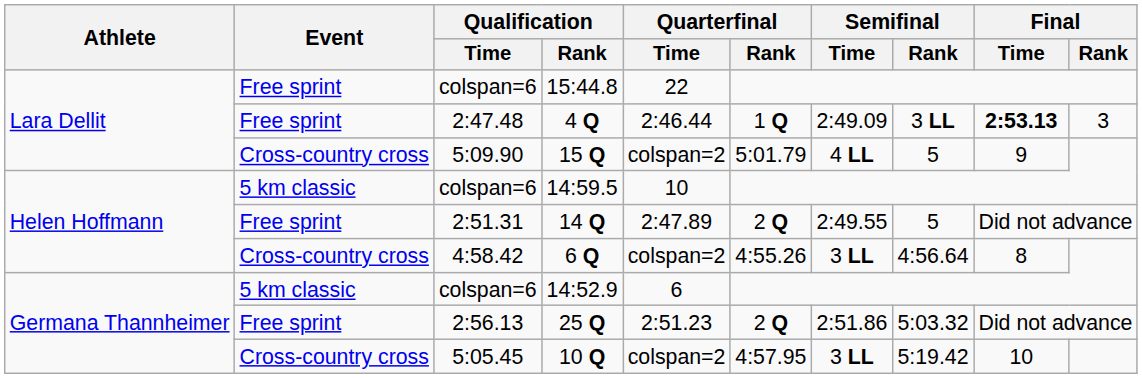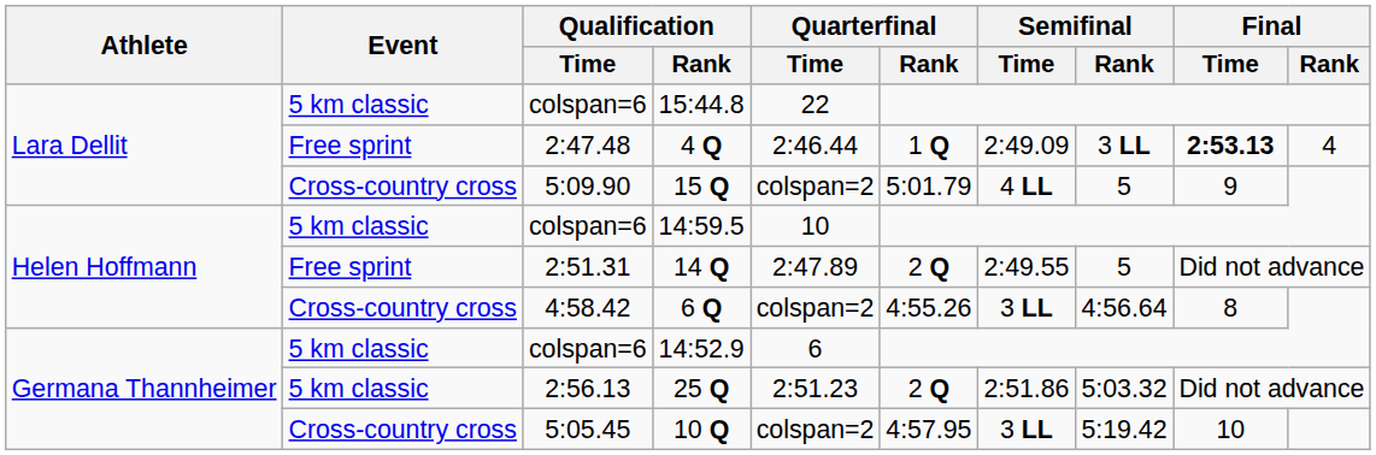15:44.8 | Event: Free sprint -> 5 km classic
4 Q | Final / Rank: 3 -> 4
25 Q | Event: Free sprint -> 5 km classic
